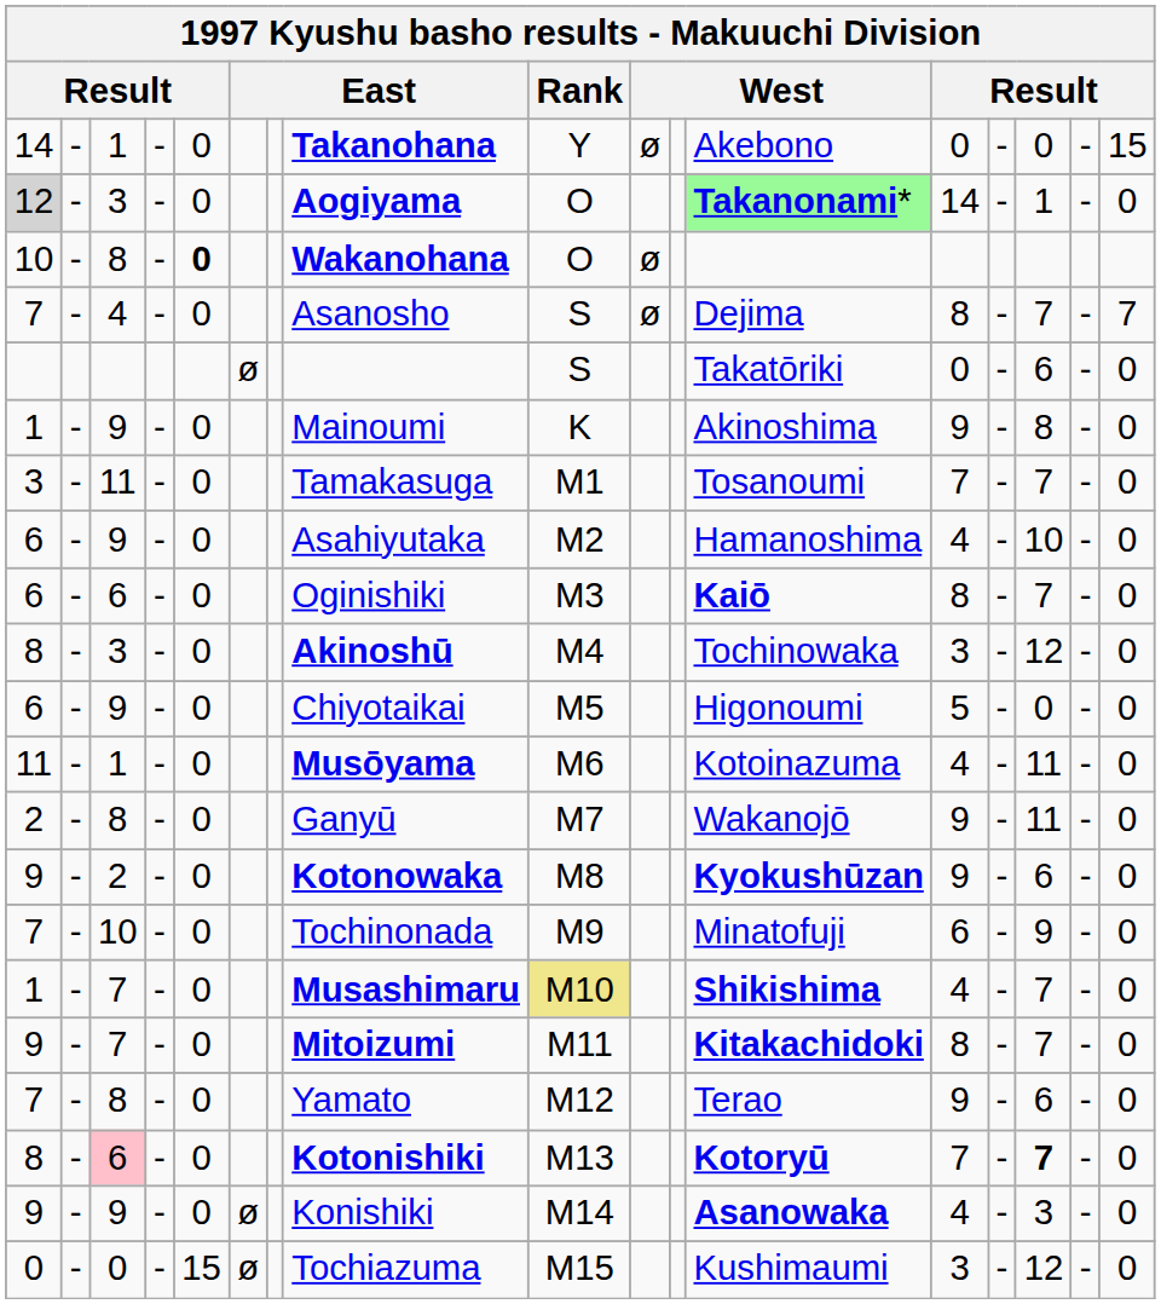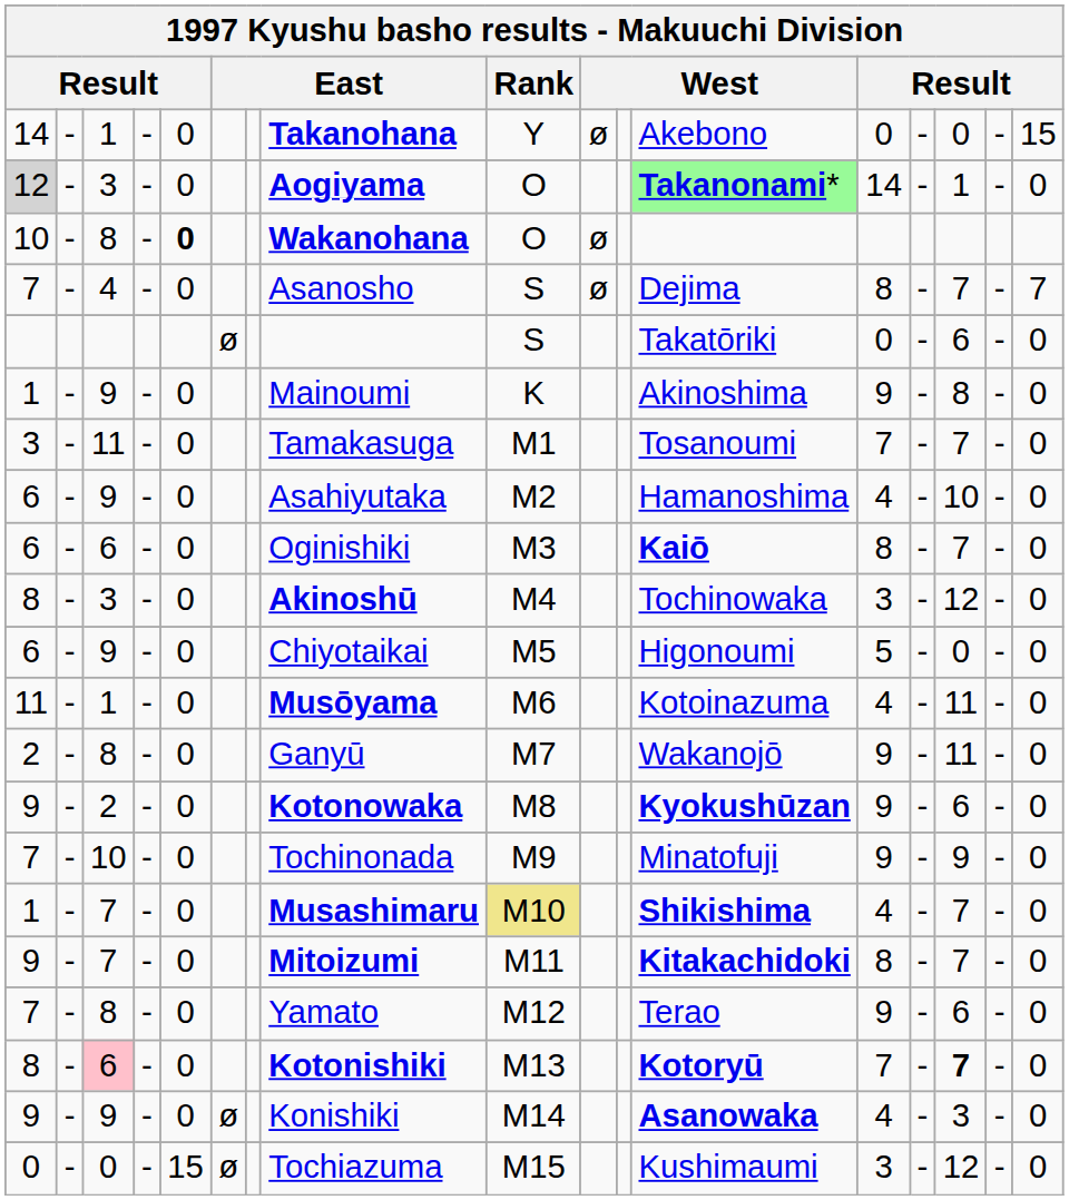row 17 | column 13: 6 -> 9
